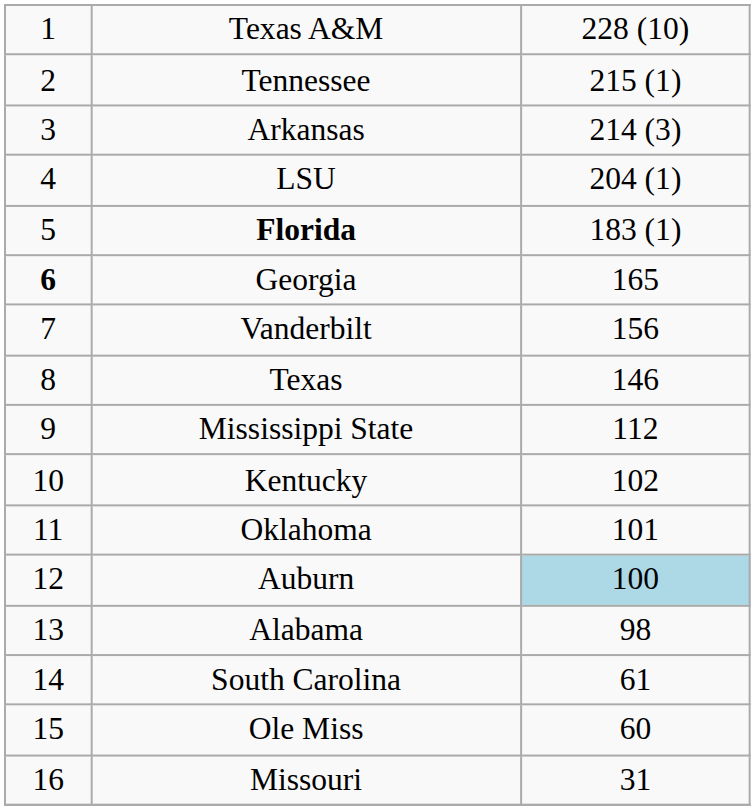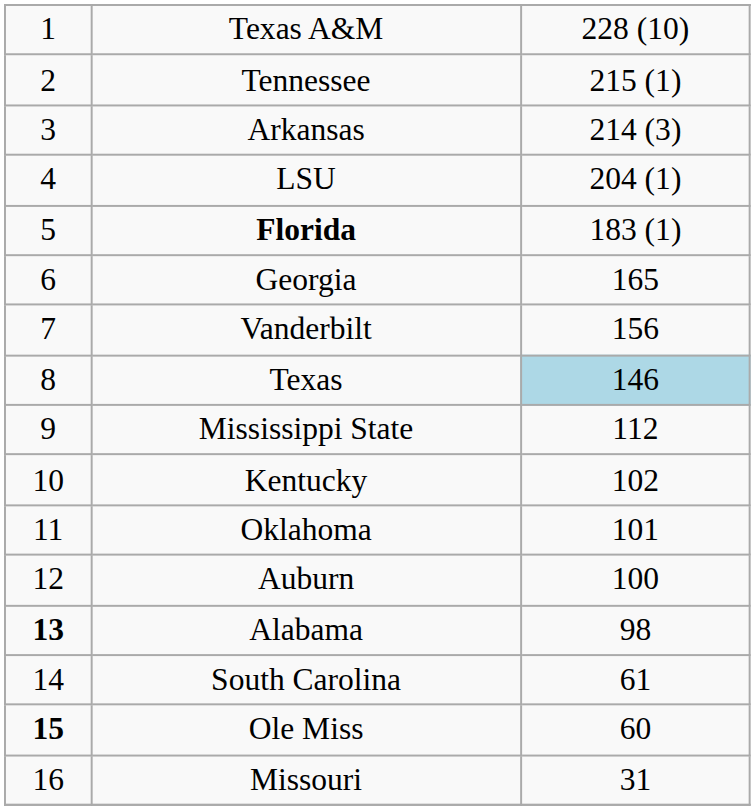Georgia | column 1: bold -> normal
Texas | column 3: no background -> lightblue background
Auburn | column 3: lightblue background -> no background
Alabama | column 1: normal -> bold
Ole Miss | column 1: normal -> bold
